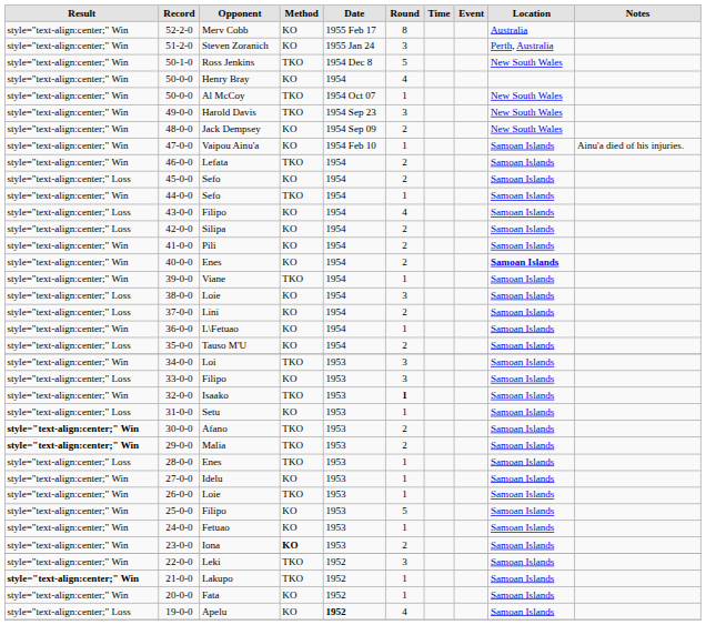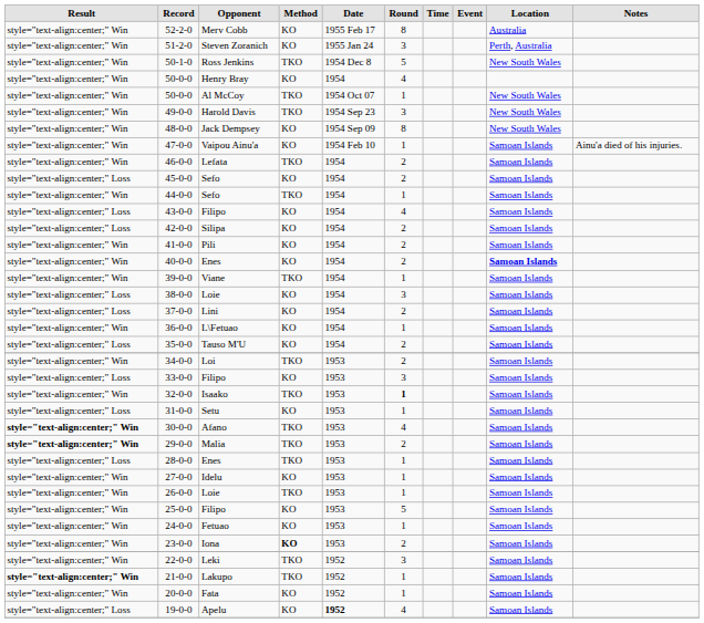48-0-0 | Round: 2 -> 8
34-0-0 | Round: 3 -> 2
30-0-0 | Round: 2 -> 4
